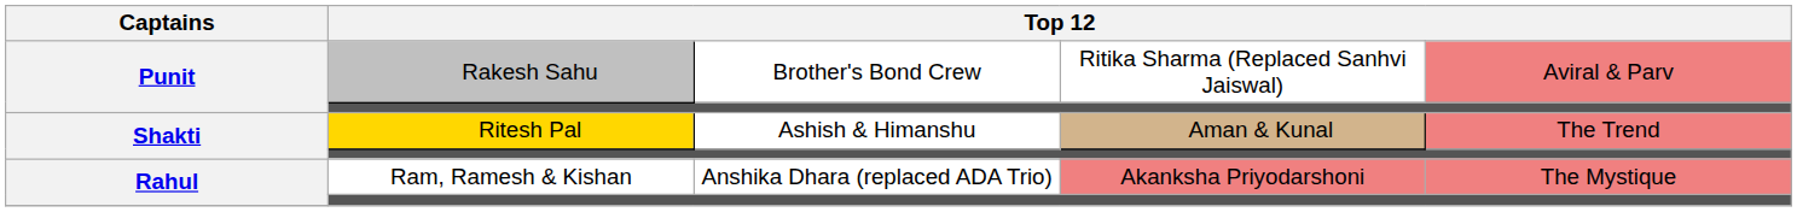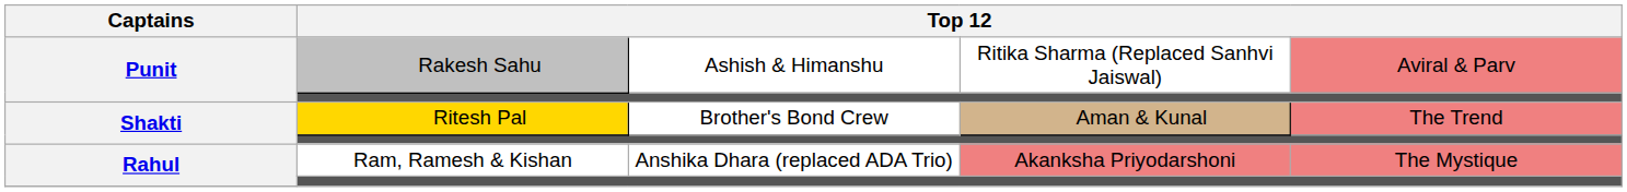Rakesh Sahu | column 3: Brother's Bond Crew -> Ashish & Himanshu
Ritesh Pal | column 3: Ashish & Himanshu -> Brother's Bond Crew
